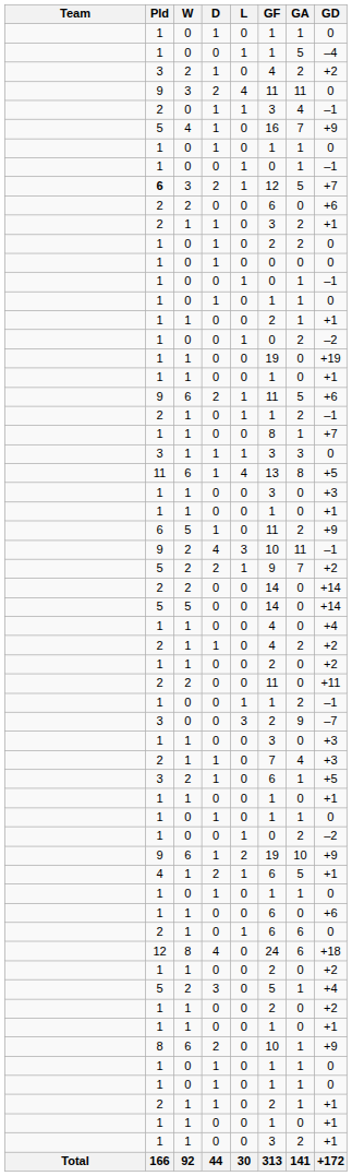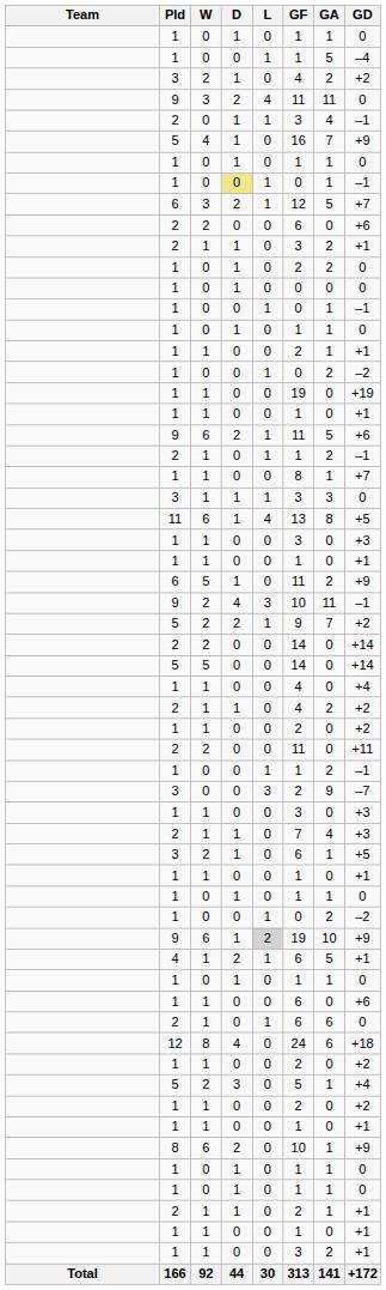row 9 | D: no background -> khaki background
row 10 | Pld: bold -> normal
row 45 | L: no background -> lightgrey background
